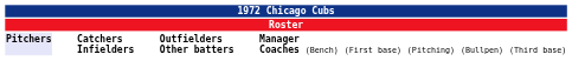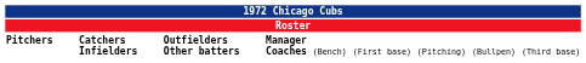Pitchers | column 1: lavender background -> no background
